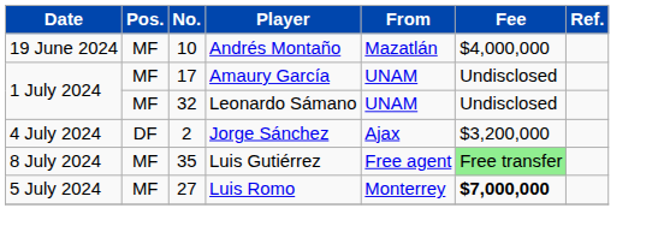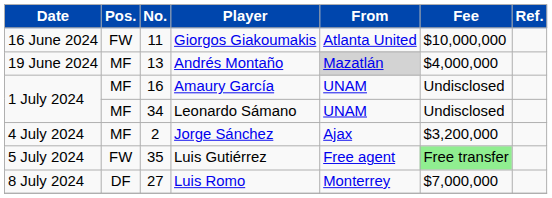+ row: 16 June 2024 | FW | 11 | Giorgos Giakoumakis | Atlanta United | $10,000,000
Andrés Montaño | No.: 10 -> 13
Andrés Montaño | From: no background -> lightgrey background
Amaury García | No.: 17 -> 16
Leonardo Sámano | No.: 32 -> 34
Jorge Sánchez | Pos.: DF -> MF
Luis Gutiérrez | Date: 8 July 2024 -> 5 July 2024
Luis Gutiérrez | Pos.: MF -> FW
Luis Romo | Date: 5 July 2024 -> 8 July 2024
Luis Romo | Pos.: MF -> DF
Luis Romo | Fee: bold -> normal
